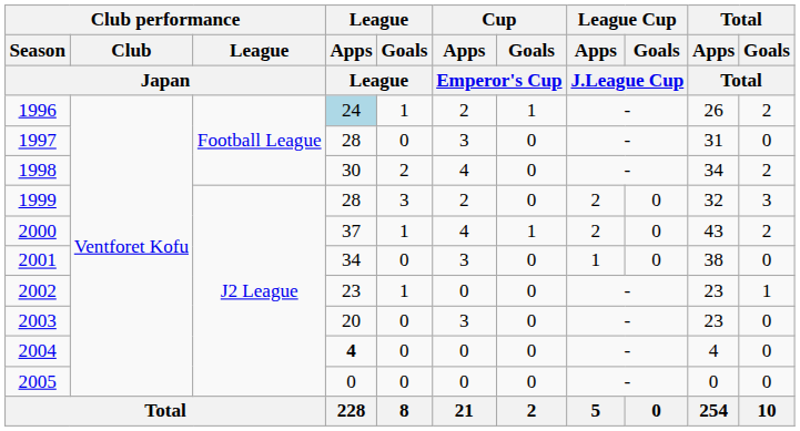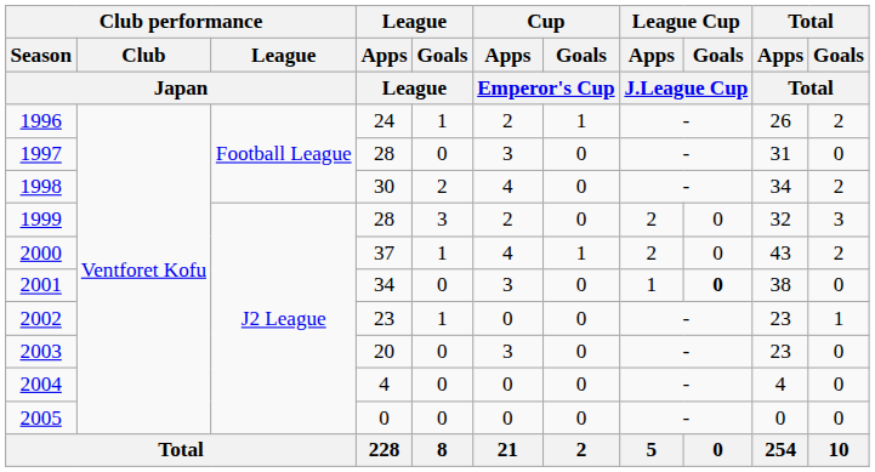1996 | League / Apps / League: lightblue background -> no background
2001 | League Cup / Goals / J.League Cup: normal -> bold
2004 | League / Apps / League: bold -> normal
